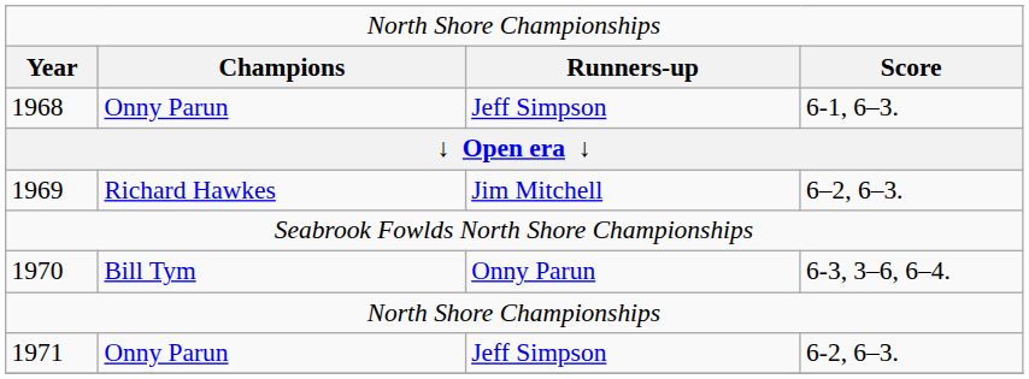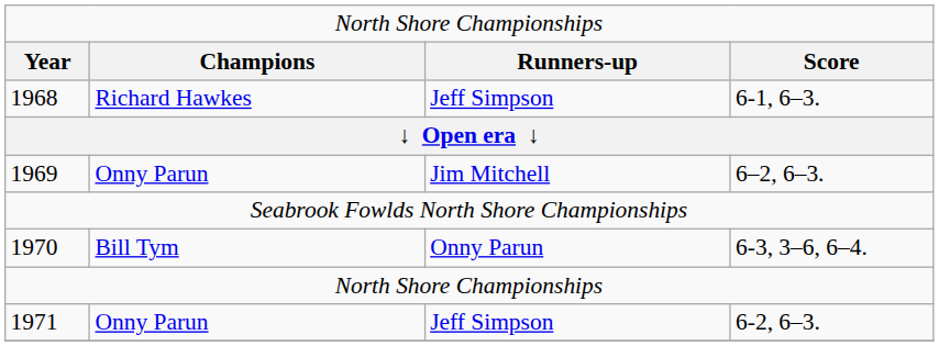1968 | column 2: Onny Parun -> Richard Hawkes
1969 | column 2: Richard Hawkes -> Onny Parun
